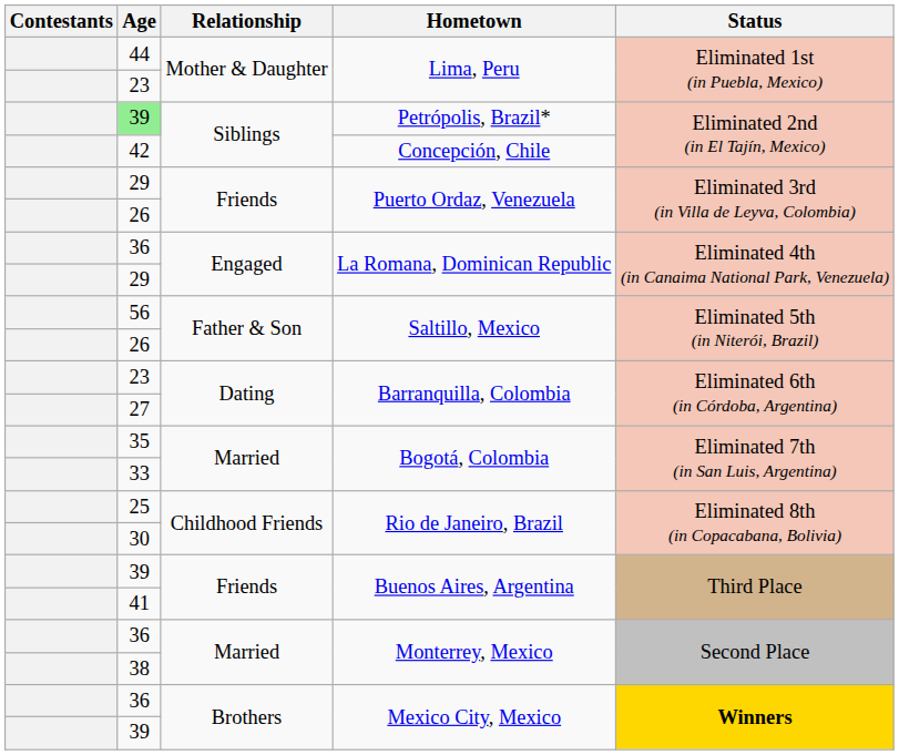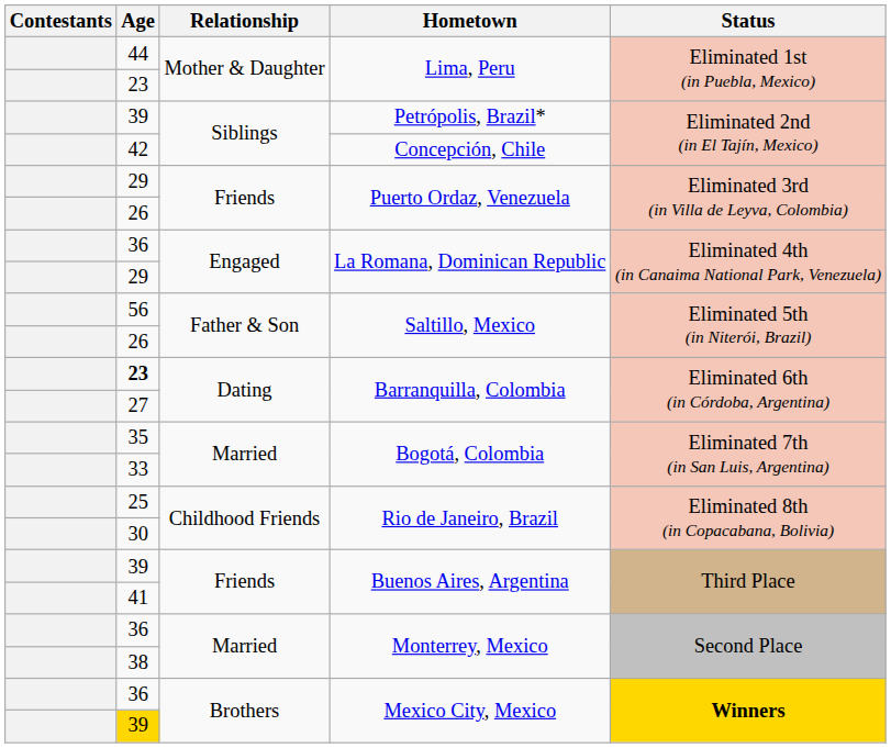39 / Petrópolis, Brazil* | Age: lightgreen background -> no background
23 / Barranquilla, Colombia | Age: normal -> bold
39 / Mexico City, Mexico | Age: no background -> gold background
